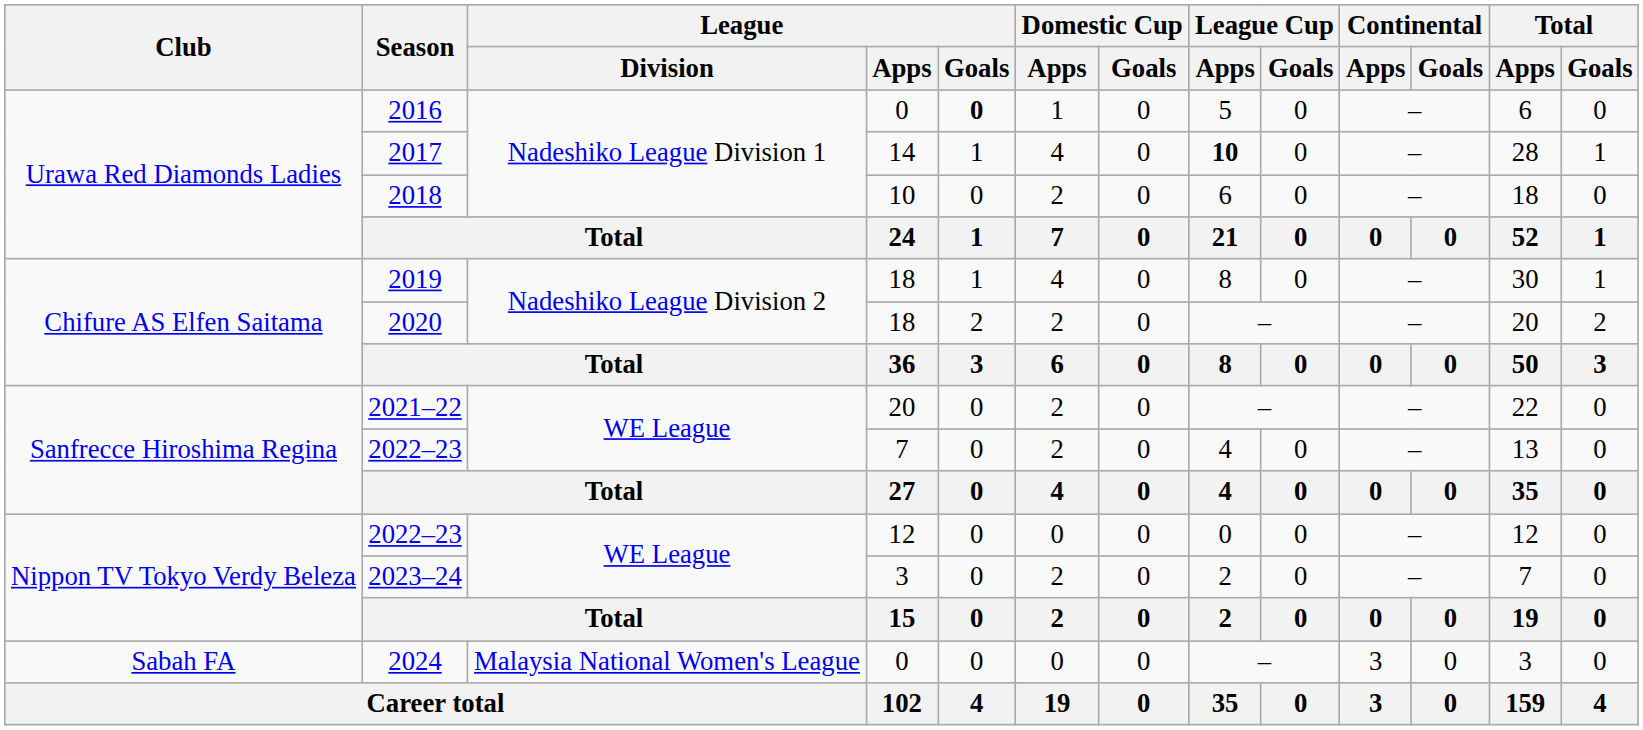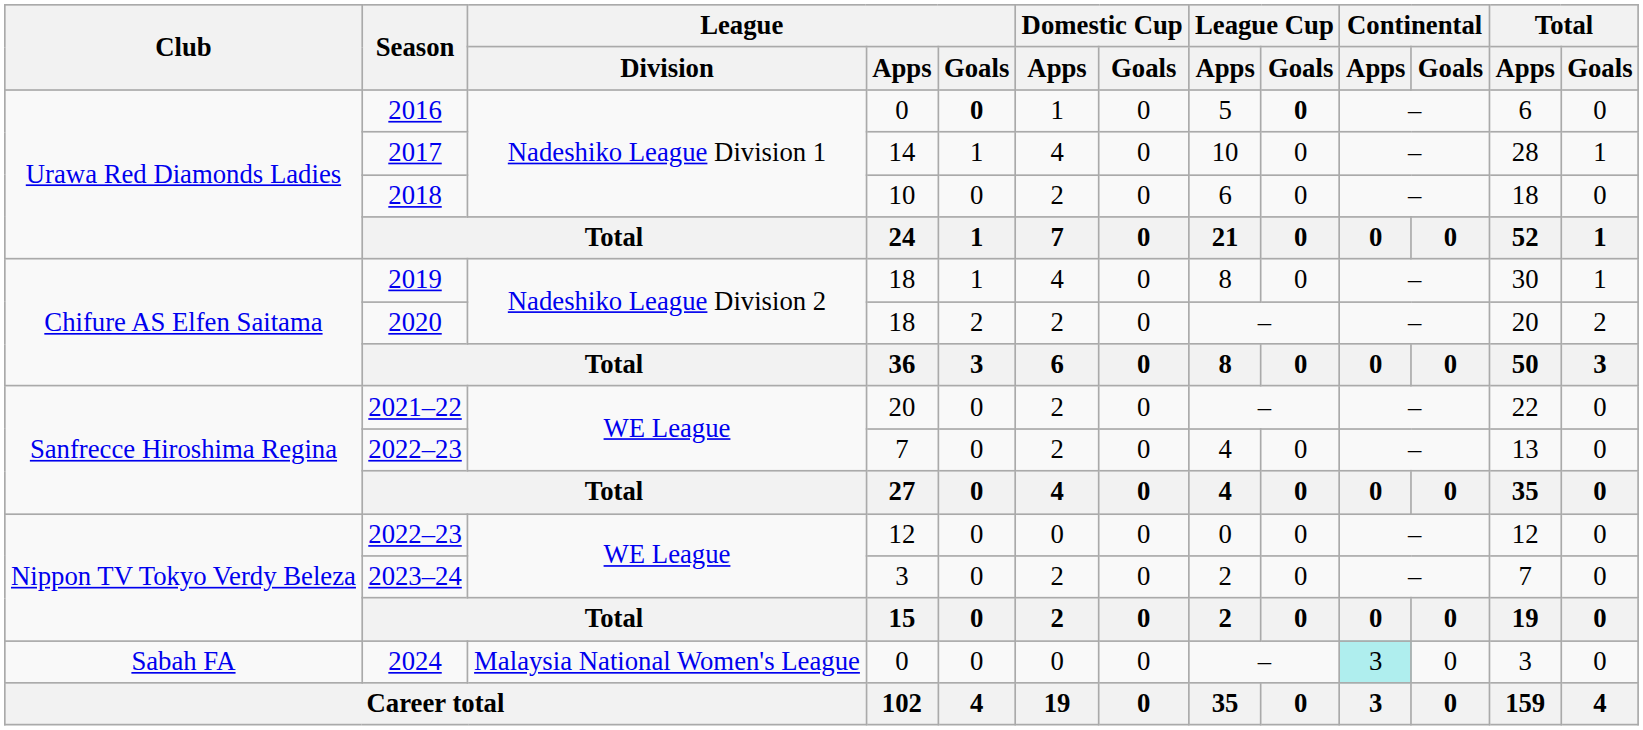2016 | League Cup / Goals: normal -> bold
2017 | League Cup / Apps: bold -> normal
2024 | Continental / Apps: no background -> paleturquoise background
